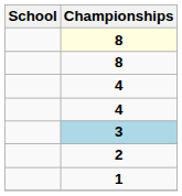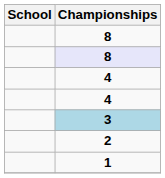row 2 | Championships: lightyellow background -> no background
row 3 | Championships: no background -> lavender background
